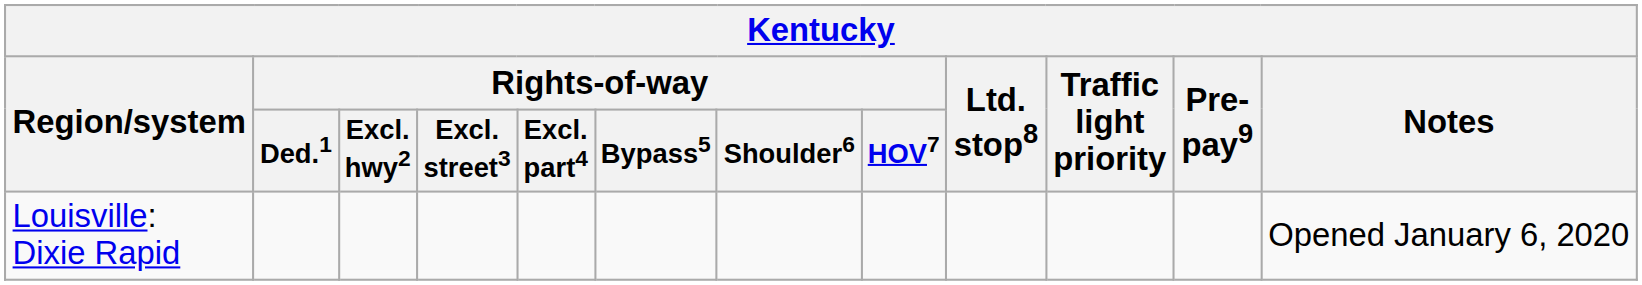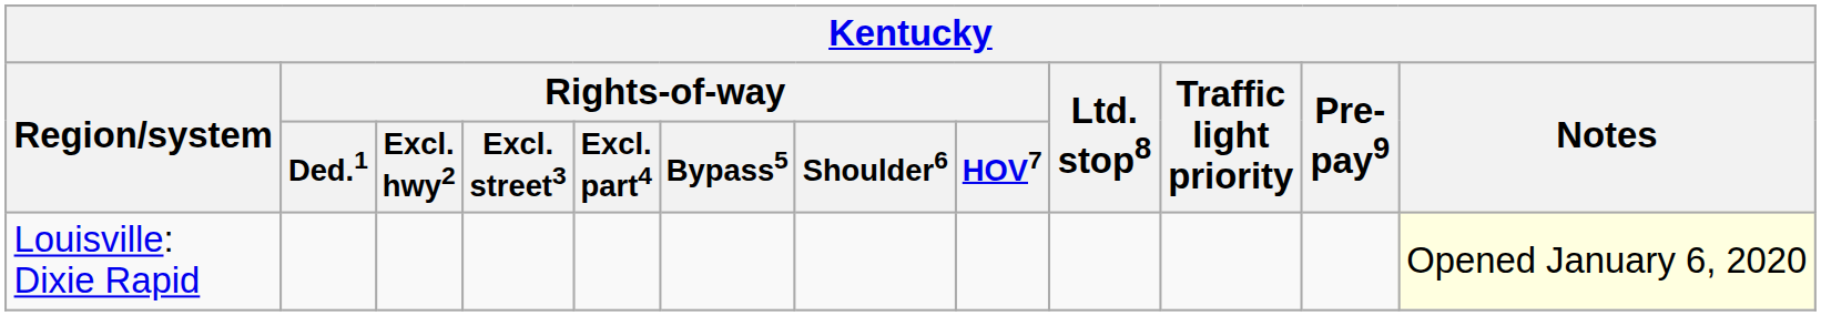Louisville: Dixie Rapid | Notes: no background -> lightyellow background
